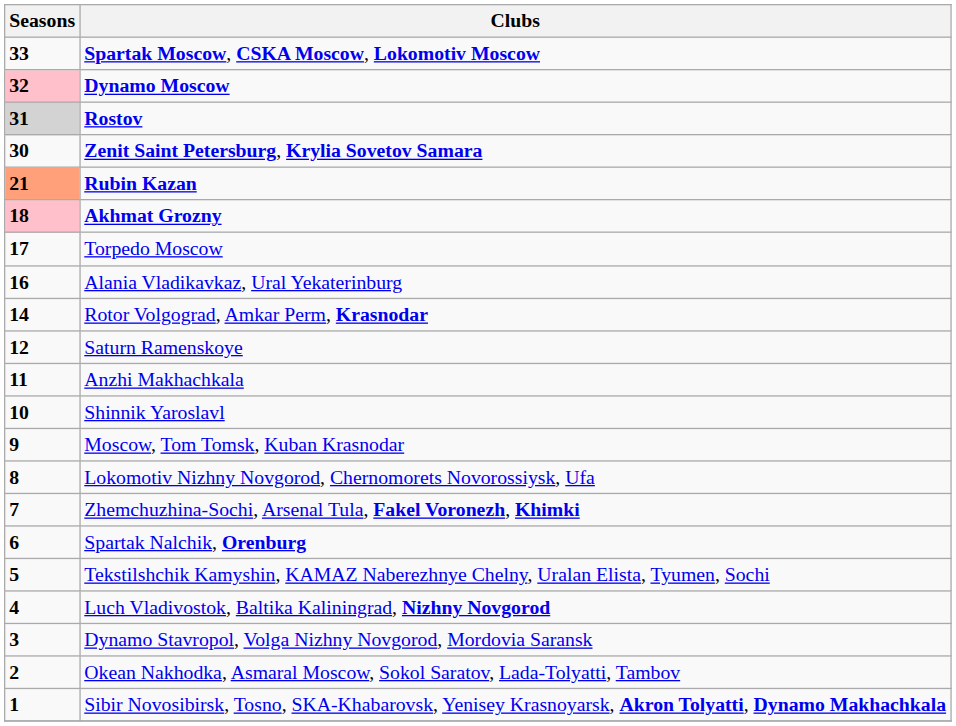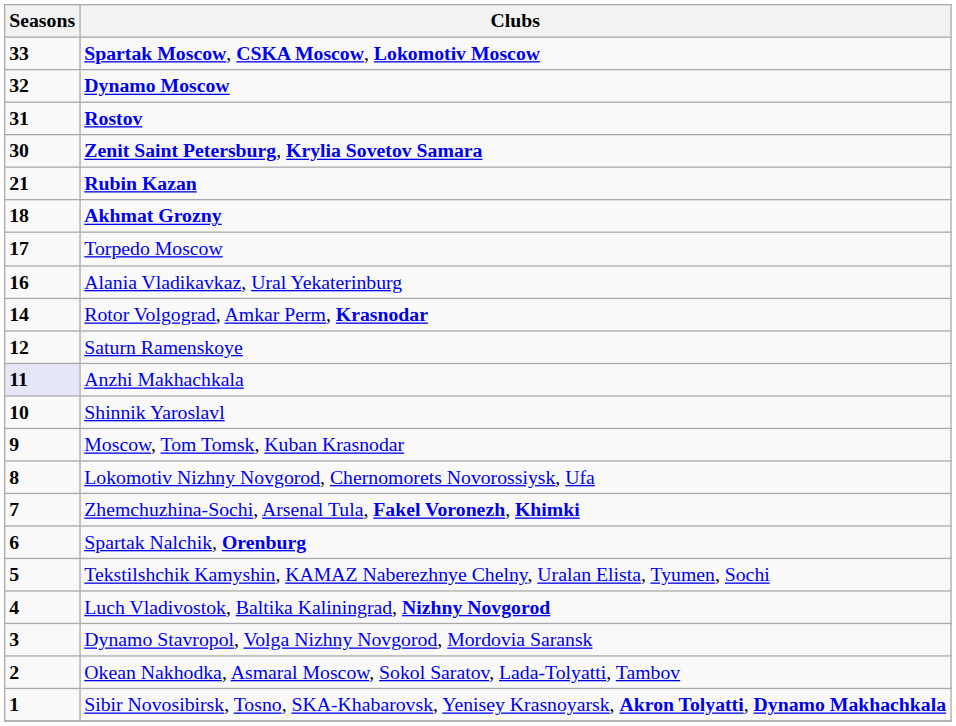Dynamo Moscow | Seasons: pink background -> no background
Rostov | Seasons: lightgrey background -> no background
Rubin Kazan | Seasons: lightsalmon background -> no background
Akhmat Grozny | Seasons: pink background -> no background
Anzhi Makhachkala | Seasons: no background -> lavender background
